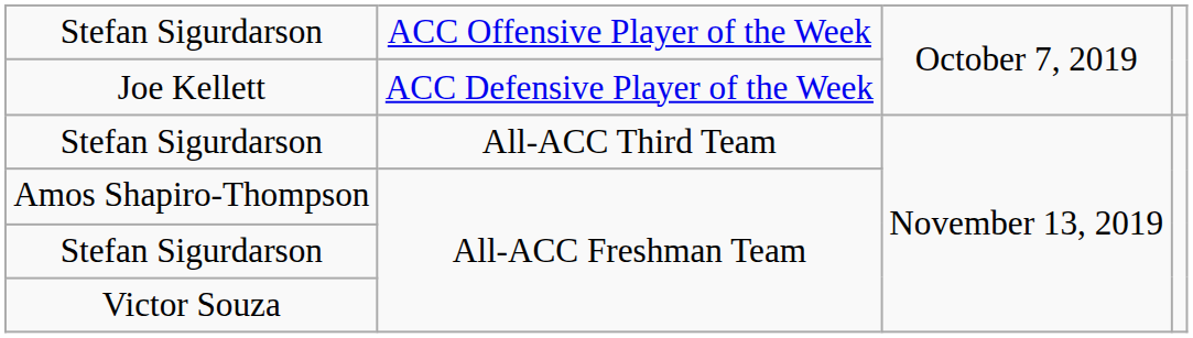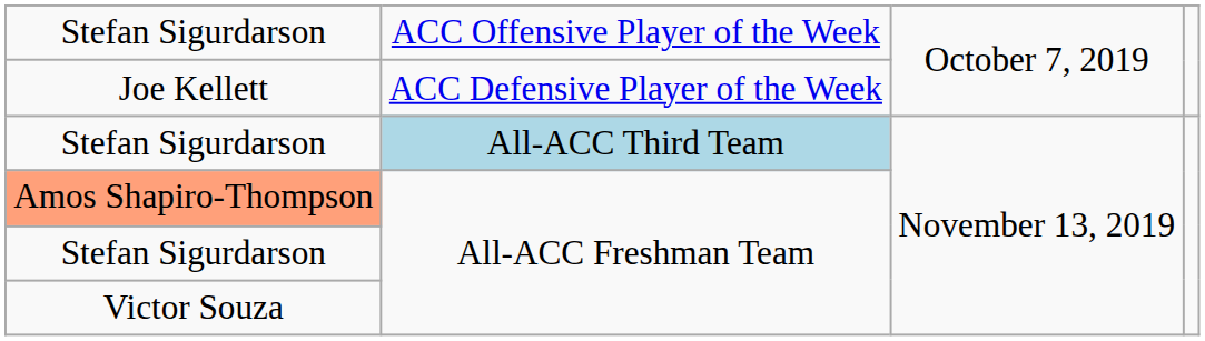Stefan Sigurdarson / All-ACC Third Team | column 2: no background -> lightblue background
Amos Shapiro-Thompson | column 1: no background -> lightsalmon background
